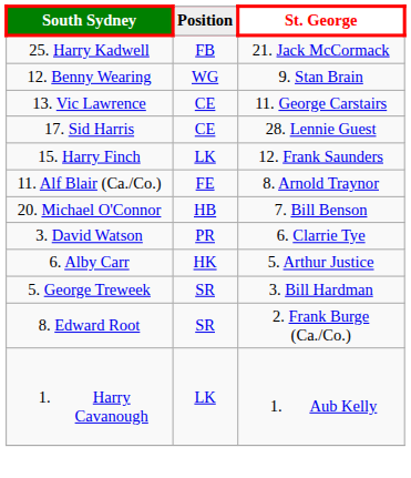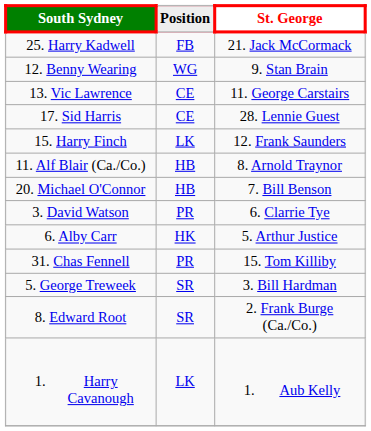11. Alf Blair (Ca./Co.) | Position: FE -> HB
+ row: 31. Chas Fennell | PR | 15. Tom Killiby
